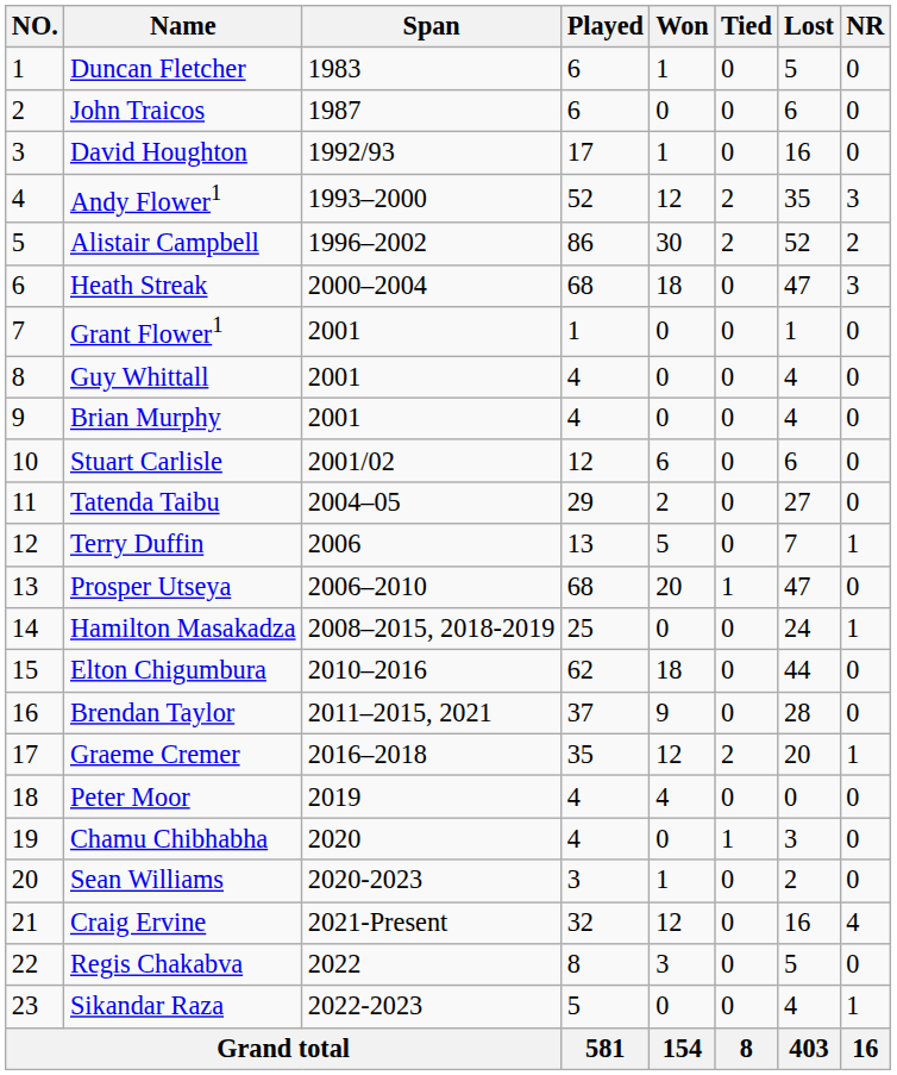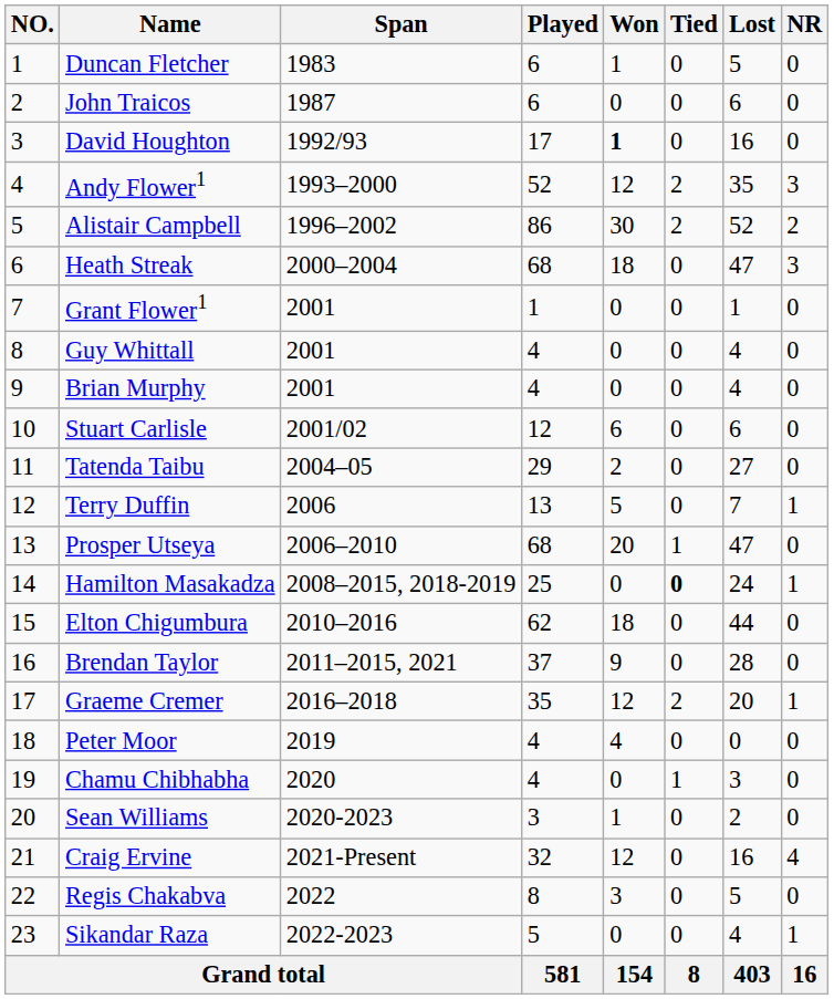David Houghton | Won: normal -> bold
Hamilton Masakadza | Tied: normal -> bold
